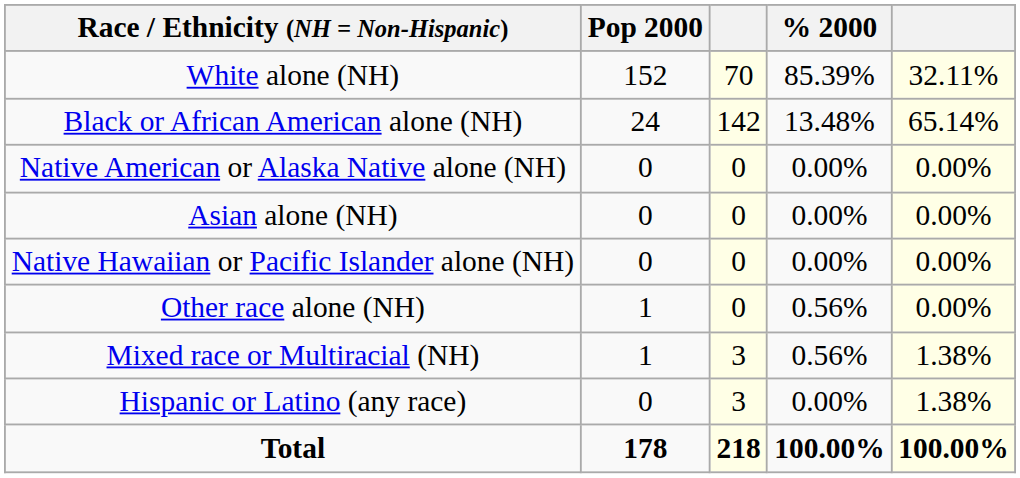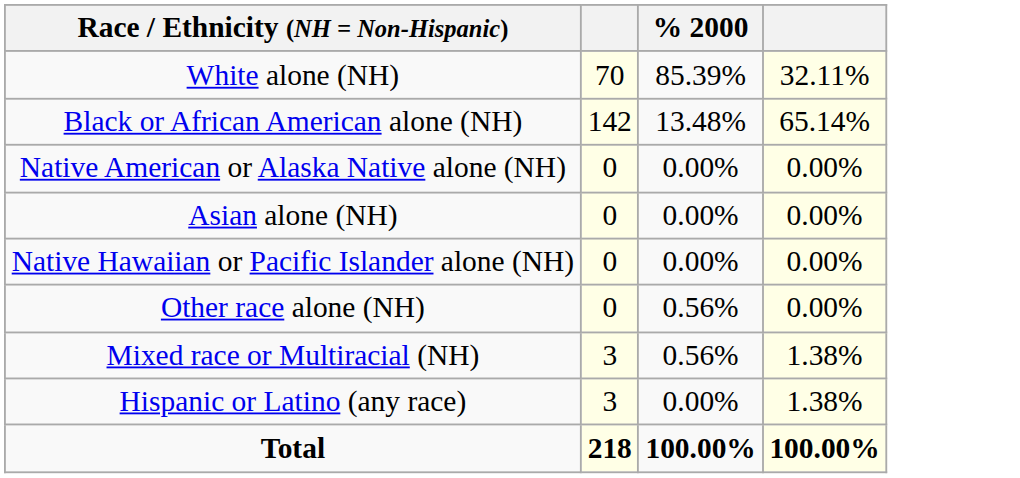- column: Pop 2000 | 152 | 24 | 0 | 0 | 0 | 1 | 1 | 0 | 178
